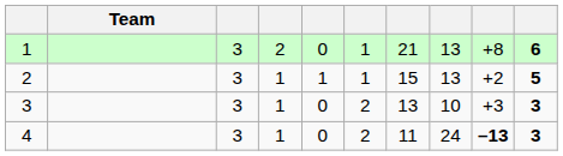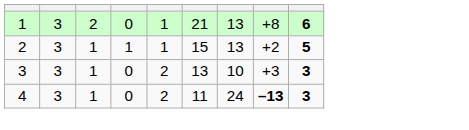- column: Team
